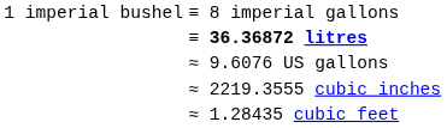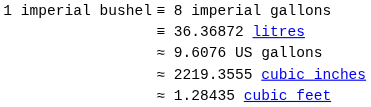≡ 36.36872 litres | column 2: bold -> normal
